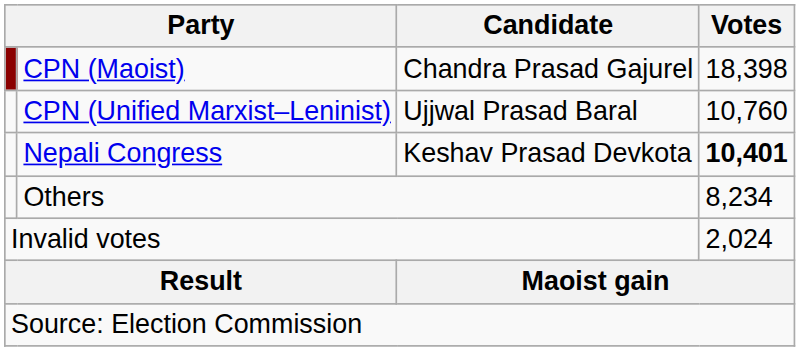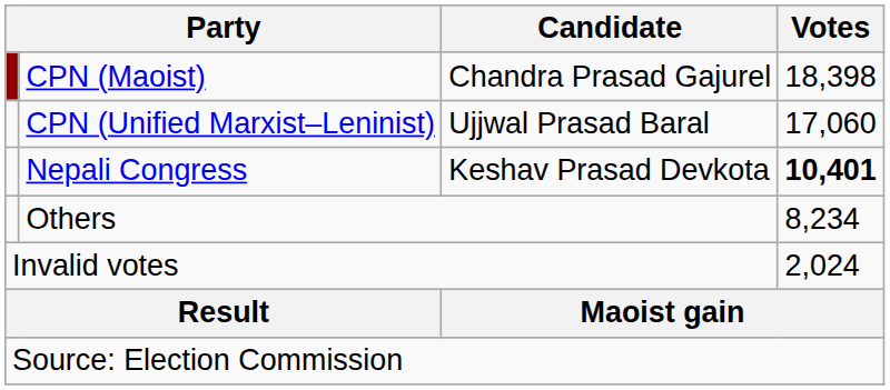CPN (Unified Marxist–Leninist) | Votes: 10,760 -> 17,060
